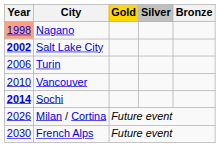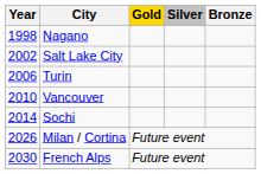Nagano | Year: lightsalmon background -> no background
Salt Lake City | Year: bold -> normal
Sochi | Year: bold -> normal
